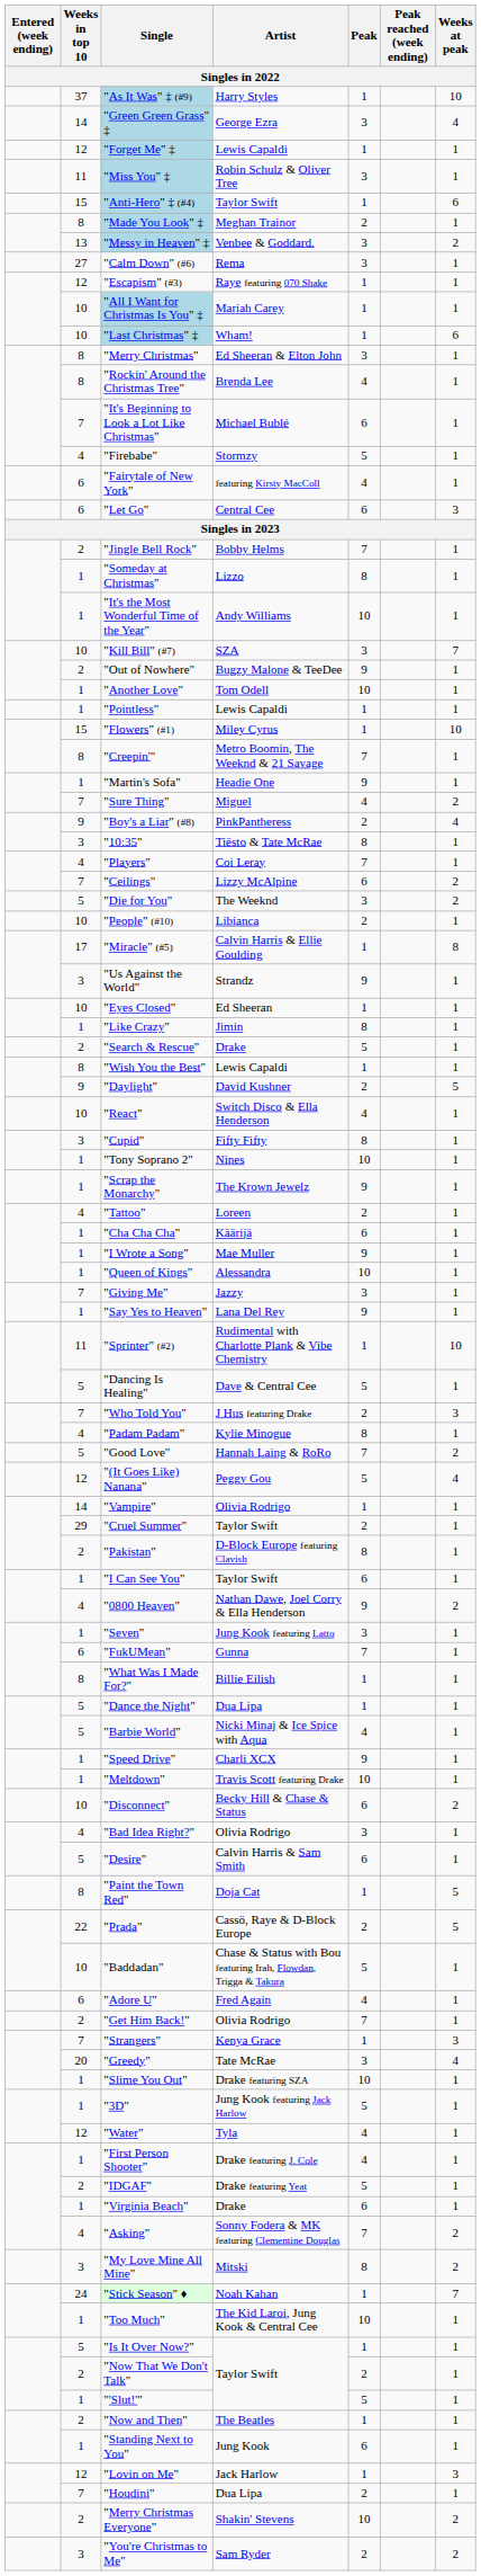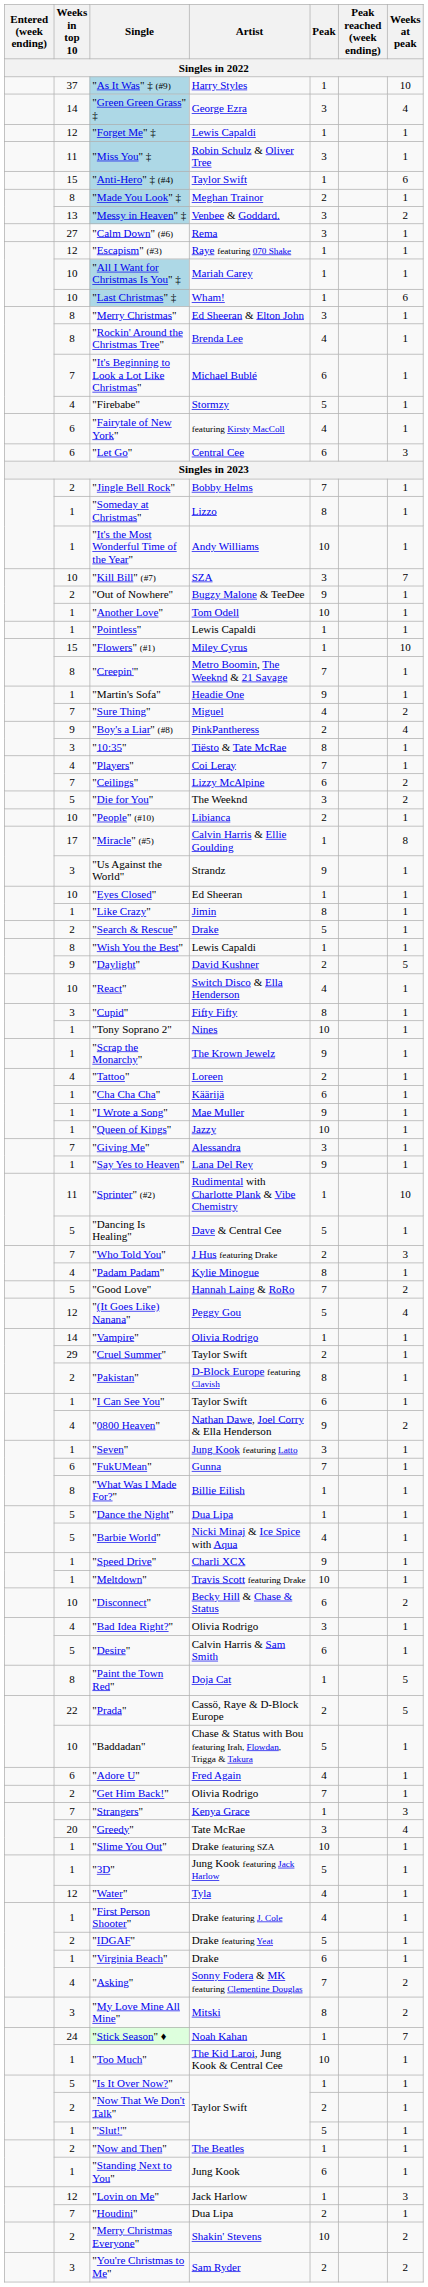"Queen of Kings" | Artist: Alessandra -> Jazzy
"Giving Me" | Artist: Jazzy -> Alessandra
